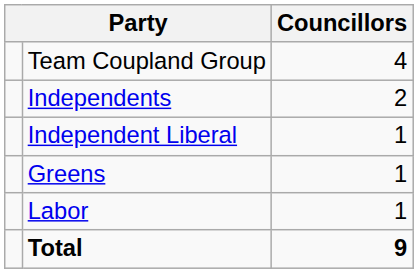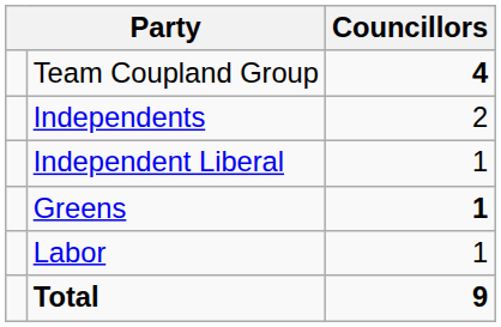Team Coupland Group | Councillors: normal -> bold
Greens | Councillors: normal -> bold
